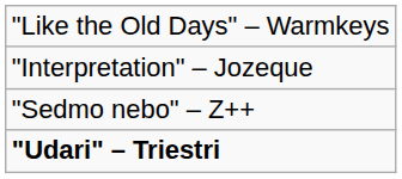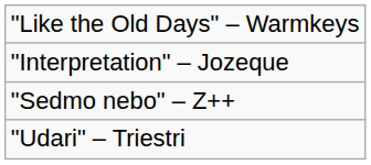row 4 | column 1: bold -> normal
